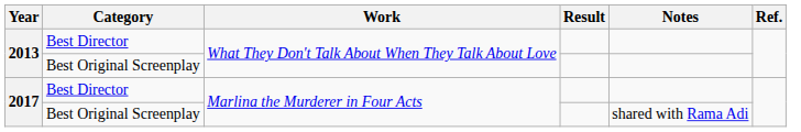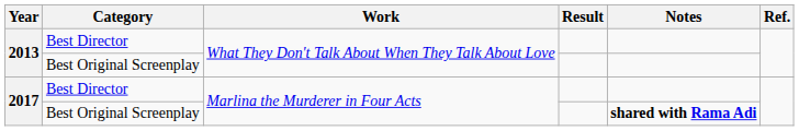2017 / Best Original Screenplay | Notes: normal -> bold
